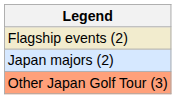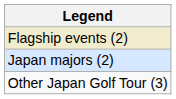row 4 | column 1: lightsalmon background -> no background
